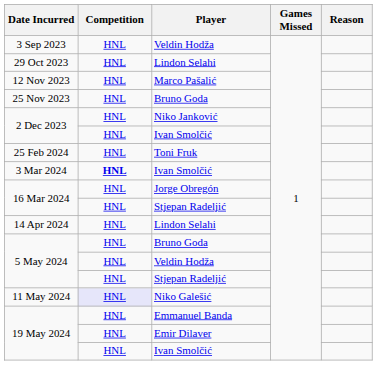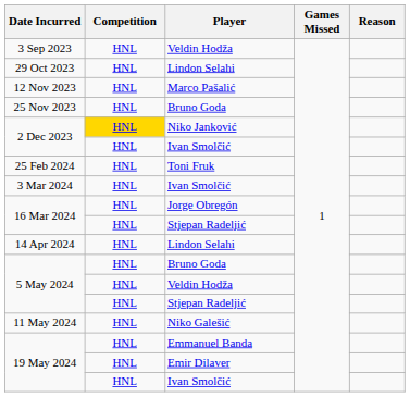2 Dec 2023 / Niko Janković | Competition: no background -> gold background
3 Mar 2024 | Competition: bold -> normal
11 May 2024 | Competition: lavender background -> no background
